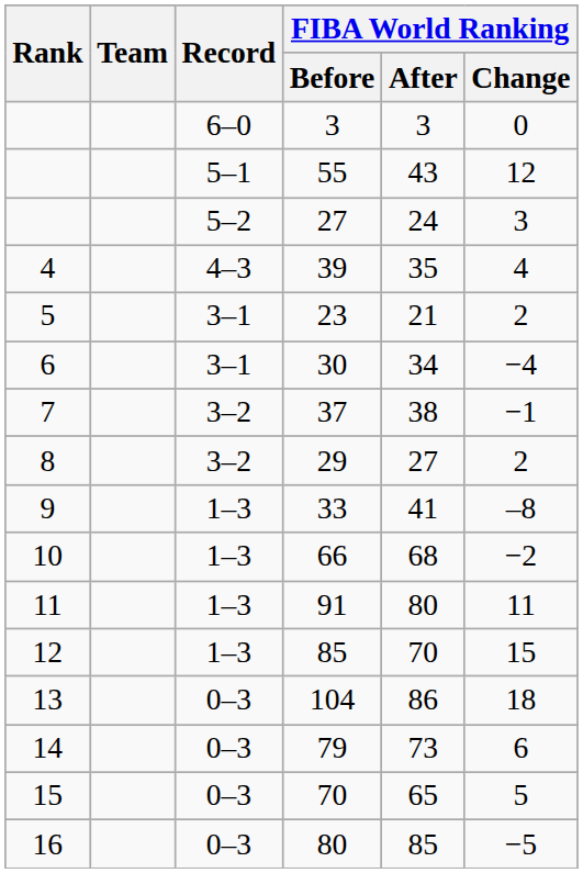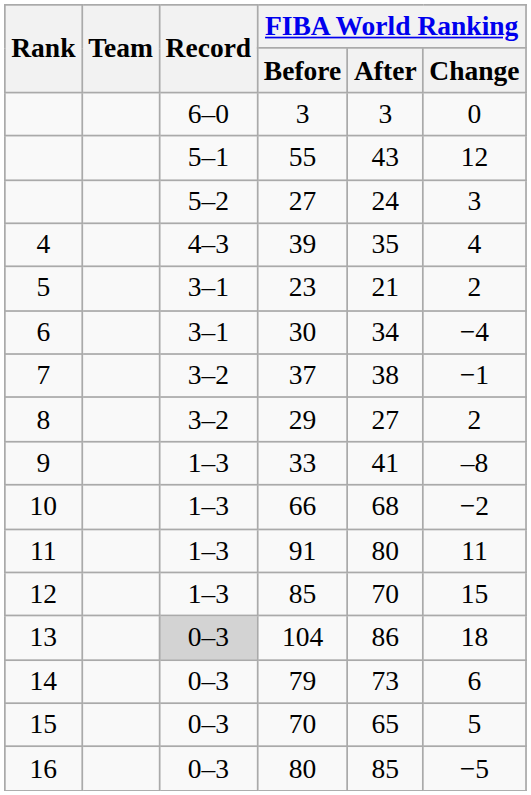104 | Record: no background -> lightgrey background
